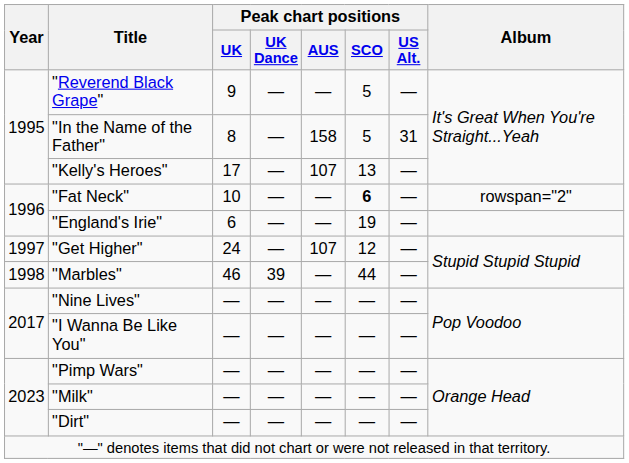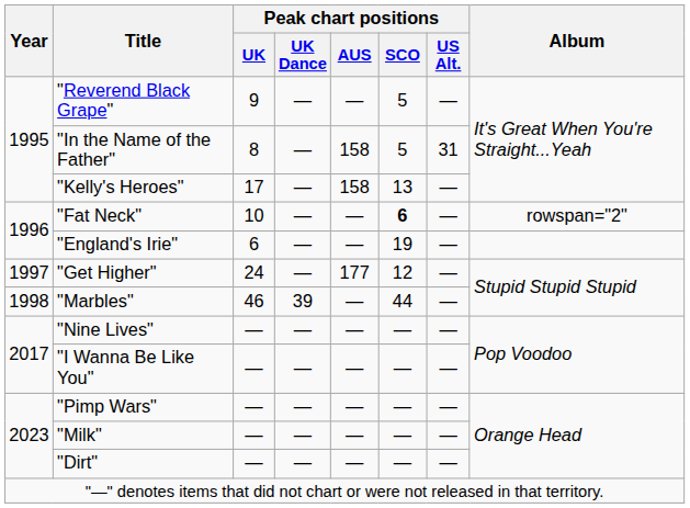"Kelly's Heroes" | Peak chart positions / AUS: 107 -> 158
"Get Higher" | Peak chart positions / AUS: 107 -> 177
